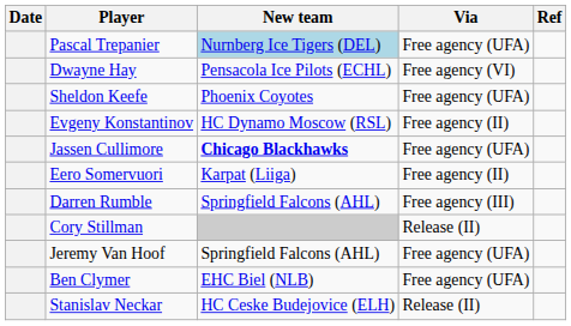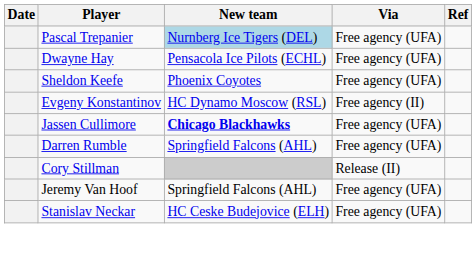Dwayne Hay | Via: Free agency (VI) -> Free agency (UFA)
- row: Eero Somervuori | Karpat (Liiga) | Free agency (II)
Darren Rumble | Via: Free agency (III) -> Free agency (UFA)
- row: Ben Clymer | EHC Biel (NLB) | Free agency (UFA)
Stanislav Neckar | Via: Release (II) -> Free agency (UFA)
